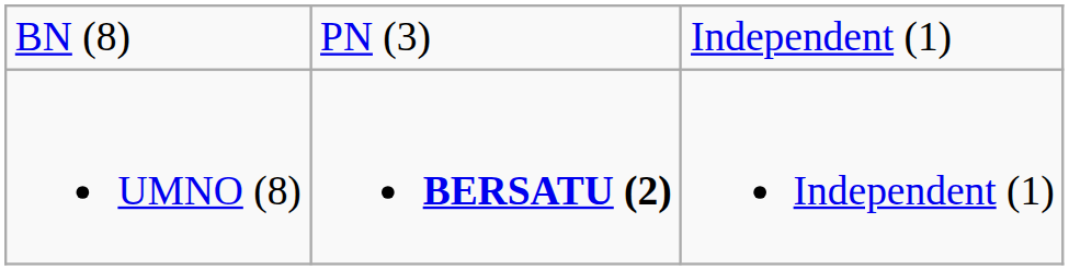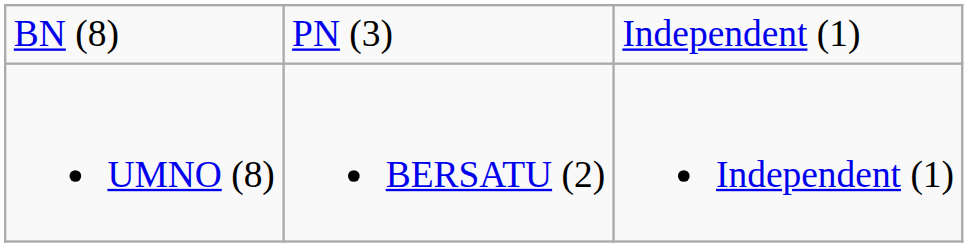UMNO (8) | column 2: bold -> normal
